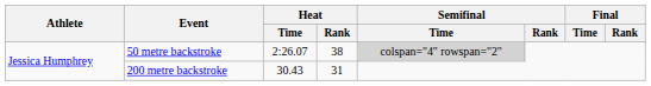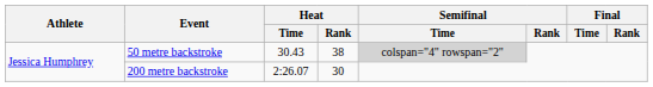50 metre backstroke | Heat / Time: 2:26.07 -> 30.43
200 metre backstroke | Heat / Time: 30.43 -> 2:26.07
200 metre backstroke | Heat / Rank: 31 -> 30
